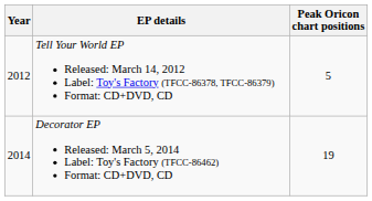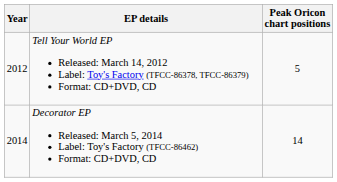row 3 | Peak Oricon chart positions: 19 -> 14
